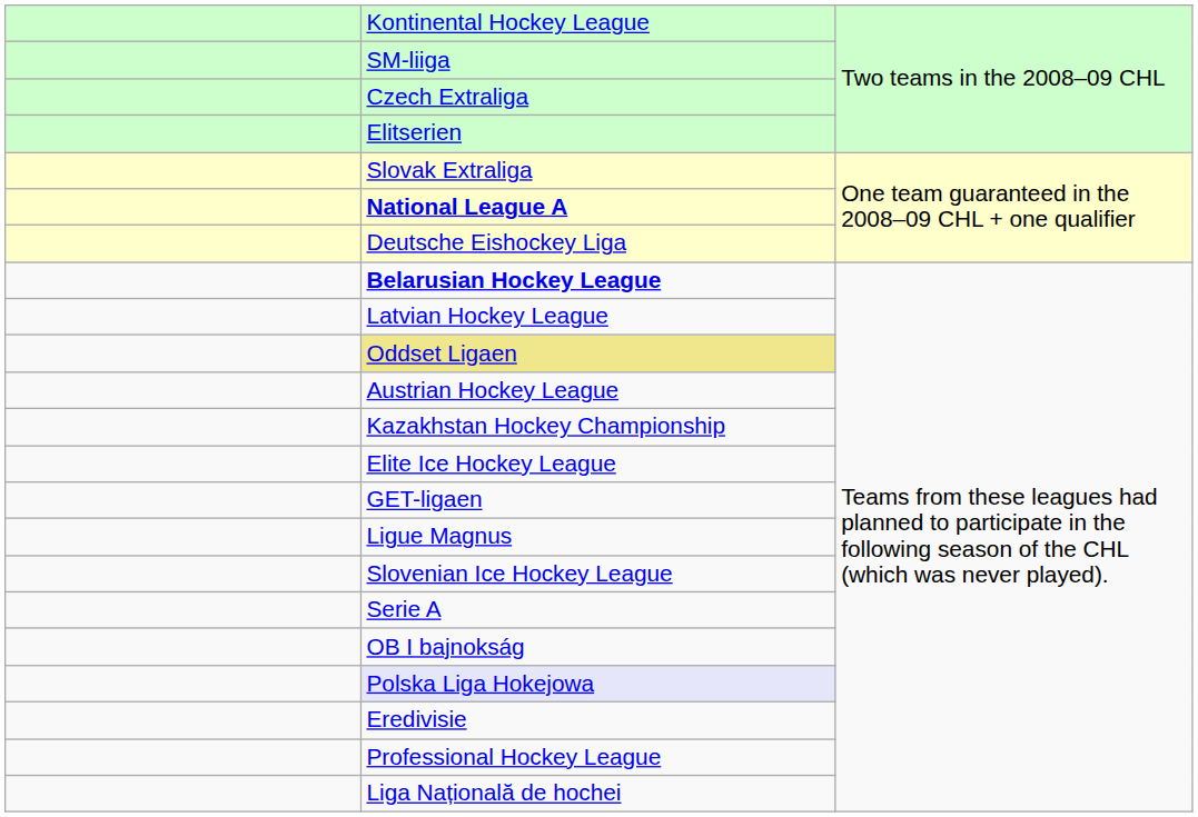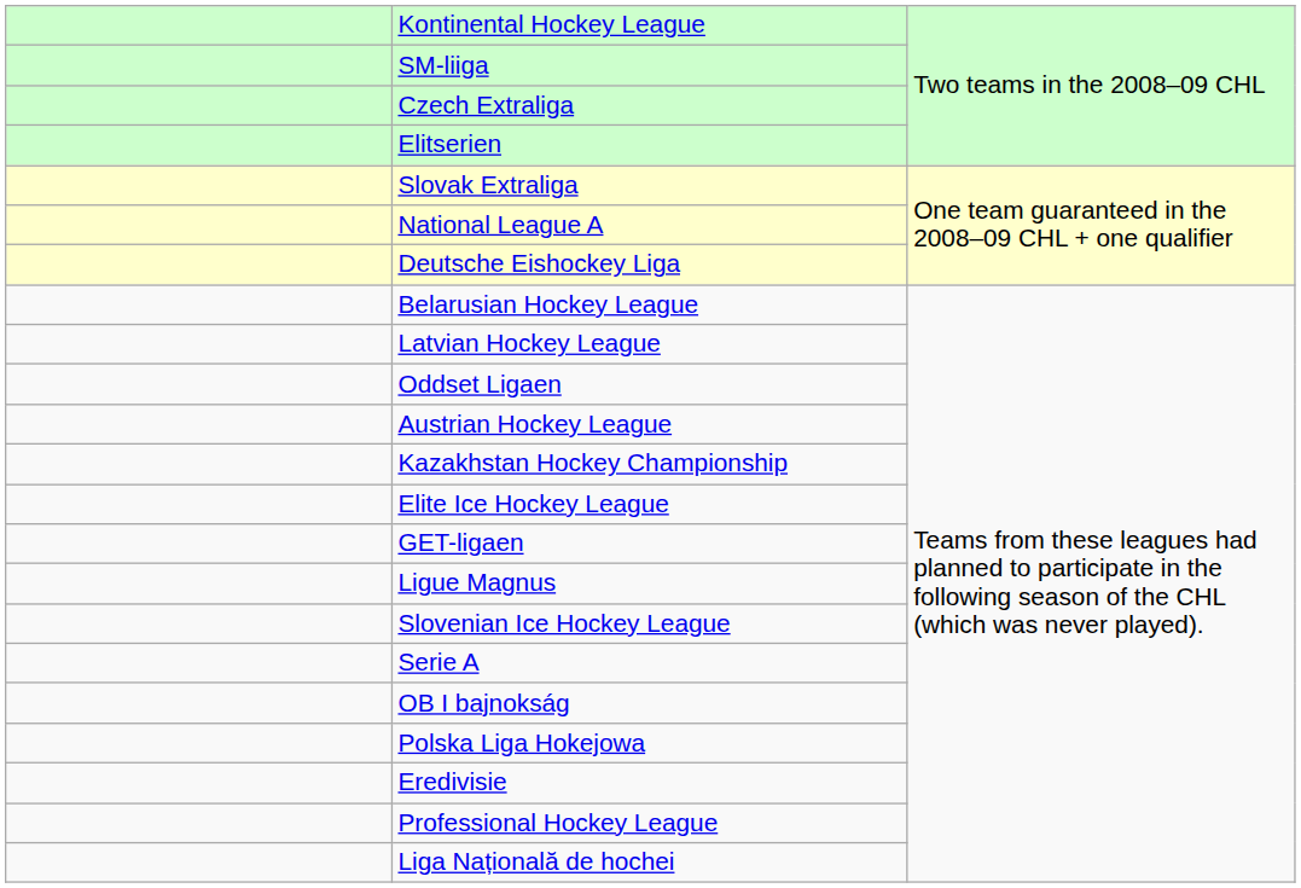National League A | column 2: bold -> normal
Belarusian Hockey League | column 2: bold -> normal
Oddset Ligaen | column 2: khaki background -> no background
Polska Liga Hokejowa | column 2: lavender background -> no background
